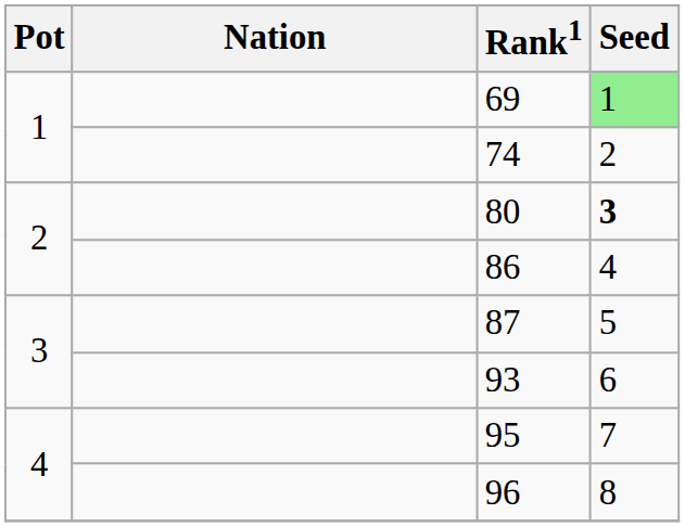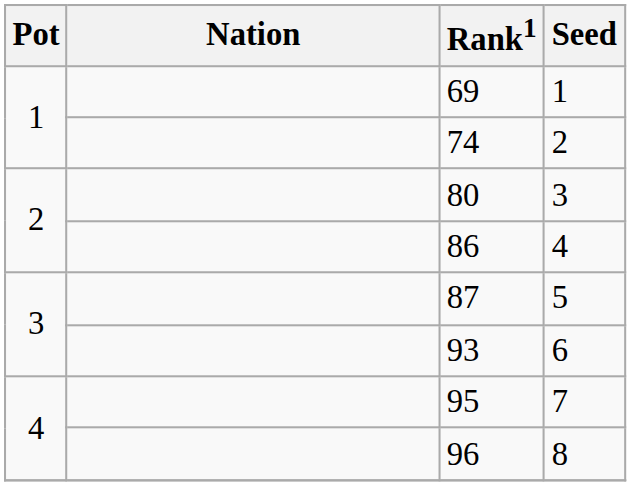69 | Seed: lightgreen background -> no background
80 | Seed: bold -> normal
